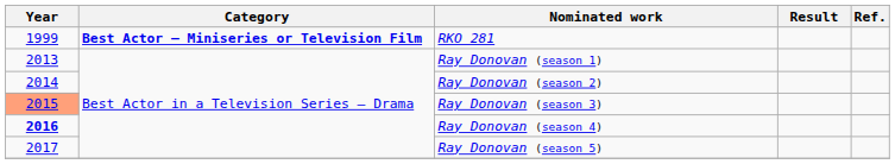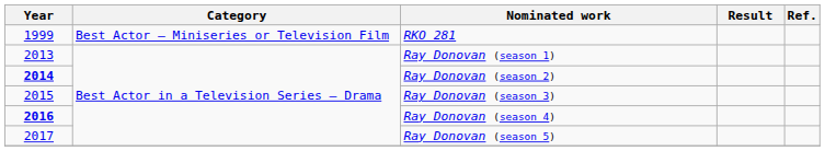RKO 281 | Category: bold -> normal
Ray Donovan (season 2) | Year: normal -> bold
Ray Donovan (season 3) | Year: lightsalmon background -> no background
